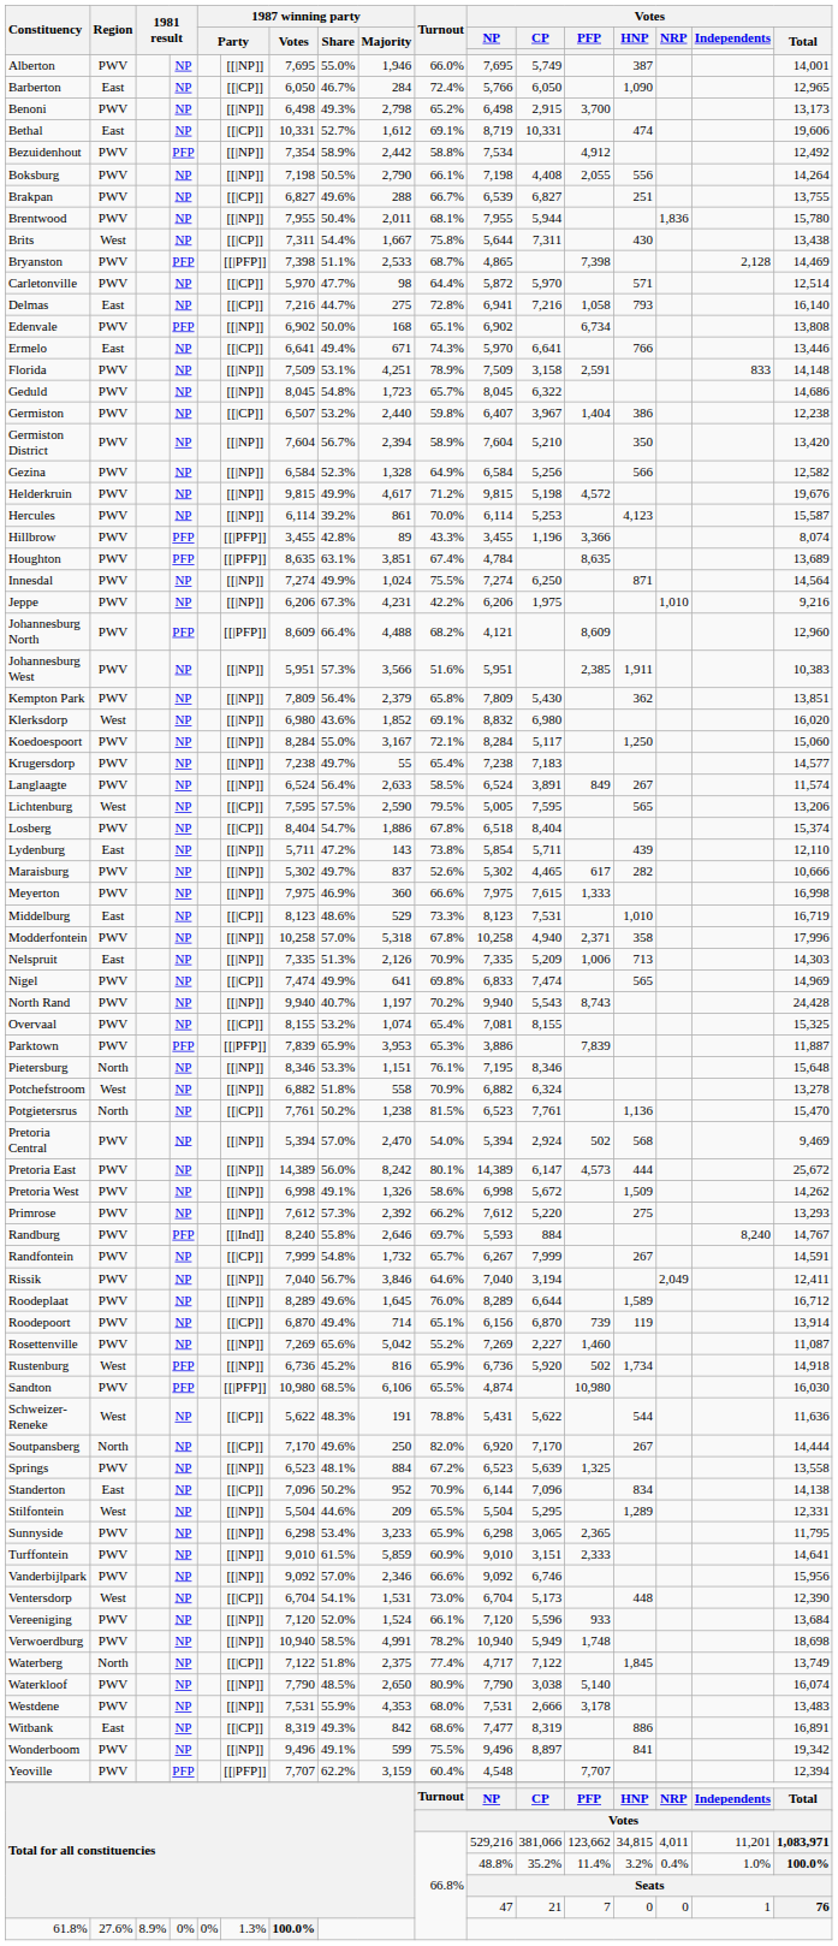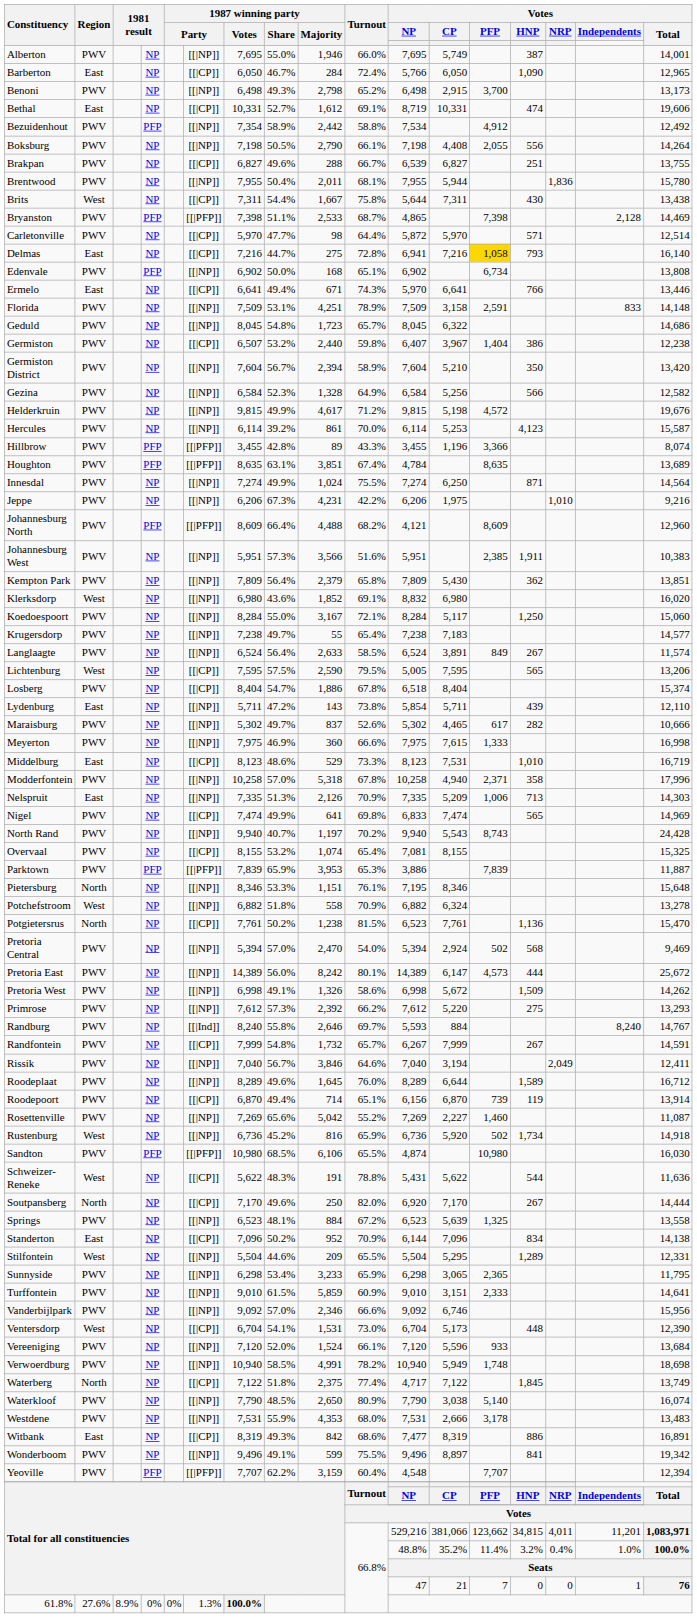Delmas | Votes / PFP: no background -> gold background
Randburg | column 4: PFP -> NP
Rustenburg | column 4: PFP -> NP
